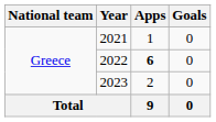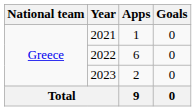2022 | Apps: bold -> normal
